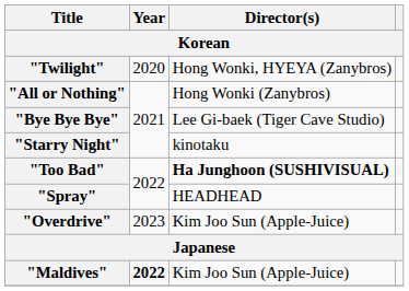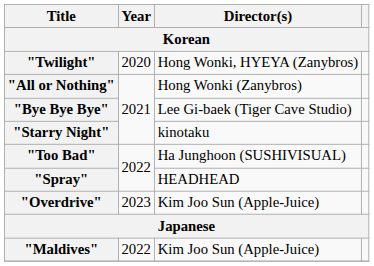"Too Bad" | Director(s): bold -> normal
"Maldives" | Year: bold -> normal
